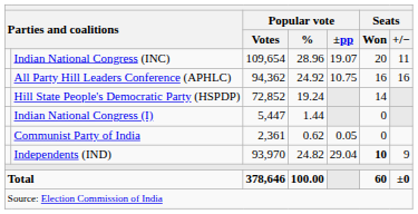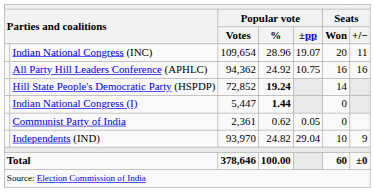Hill State People's Democratic Party (HSPDP) | Popular vote / %: normal -> bold
Indian National Congress (I) | Popular vote / %: normal -> bold
Independents (IND) | Seats / Won: bold -> normal
